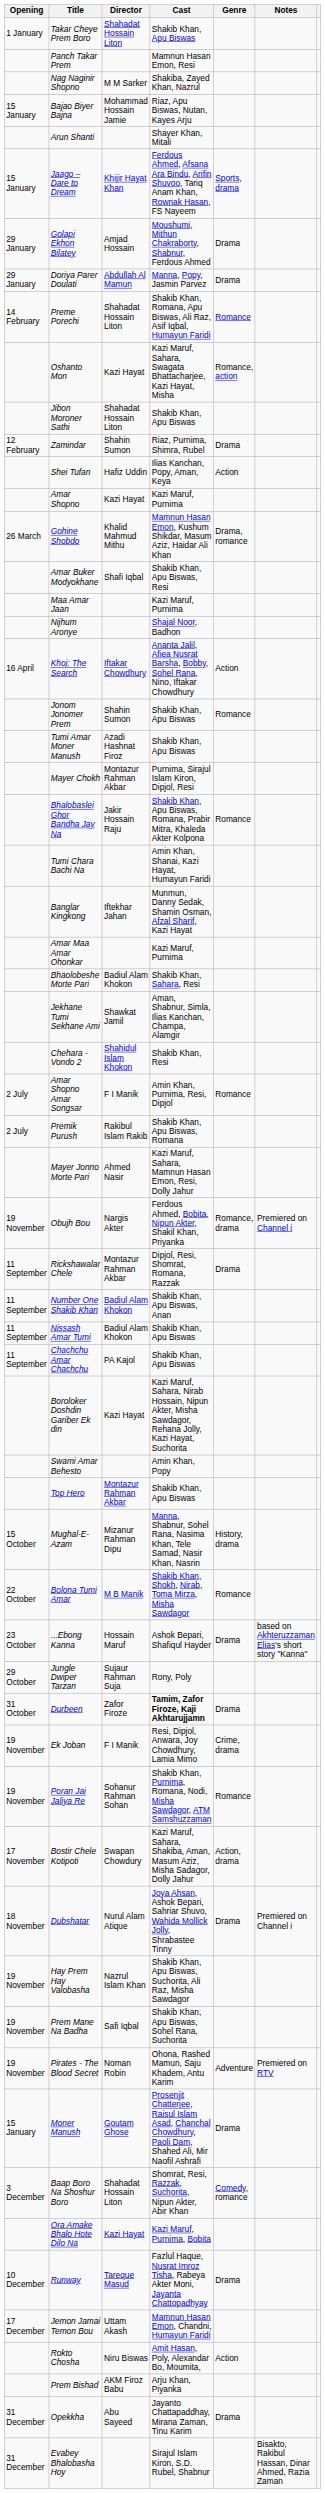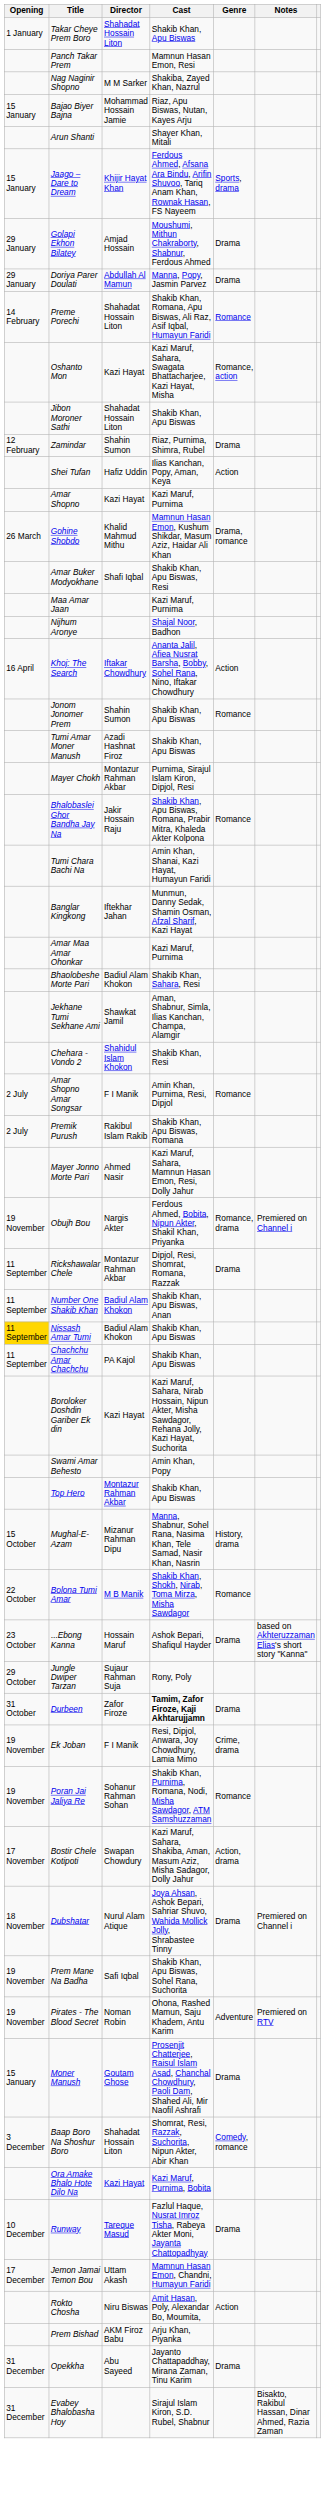Nissash Amar Tumi | Opening: no background -> gold background
- row: 19 November | Hay Prem Hay Valobasha | Nazrul Islam Khan | Shakib Khan, Apu Biswas, Suchorita, Ali Raz, Misha Sawdagor
